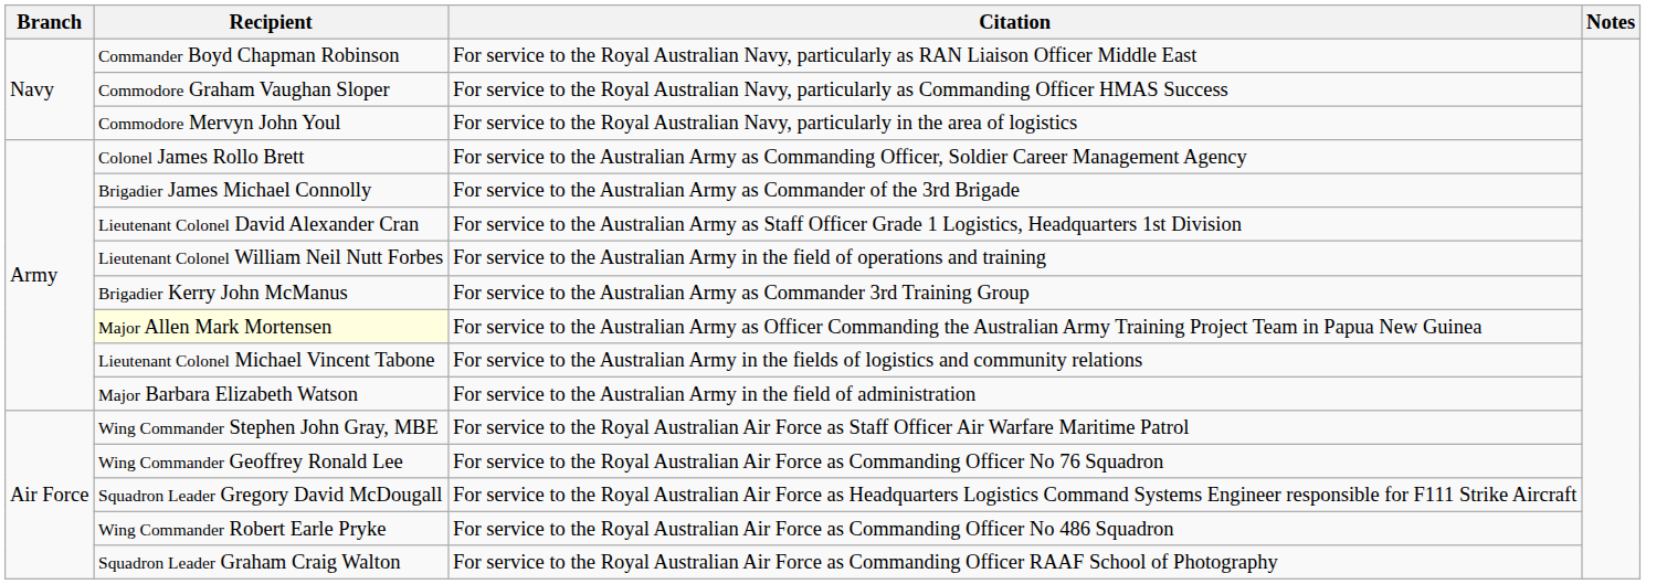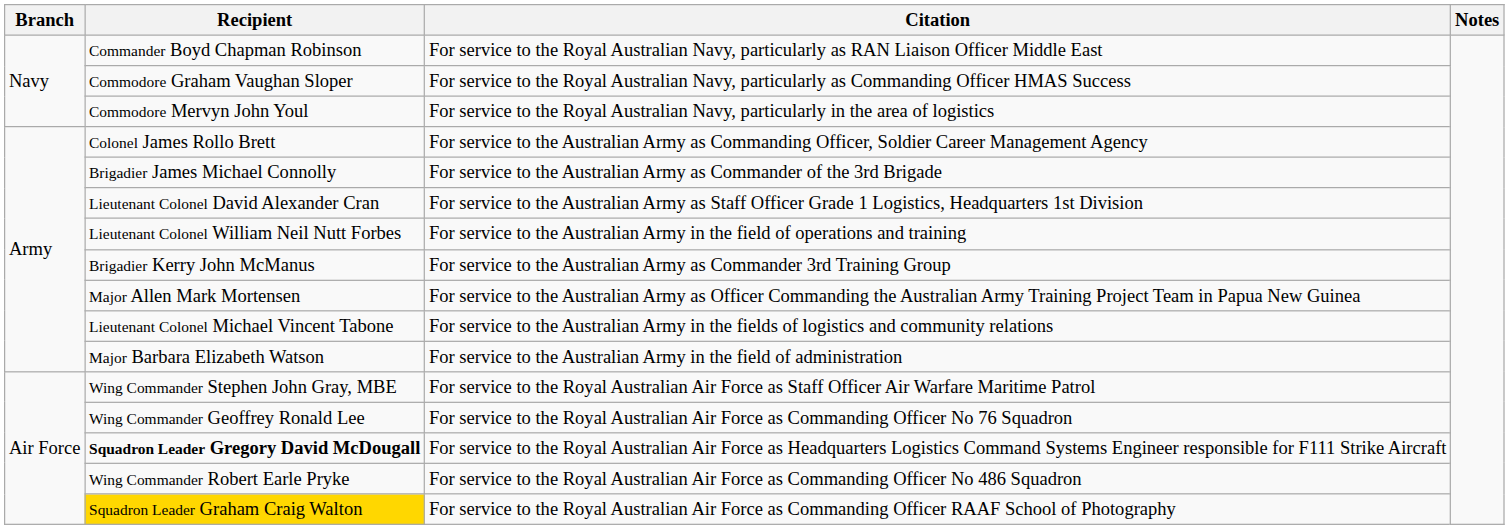Major Allen Mark Mortensen | Recipient: lightyellow background -> no background
Squadron Leader Gregory David McDougall | Recipient: normal -> bold
Squadron Leader Graham Craig Walton | Recipient: no background -> gold background
